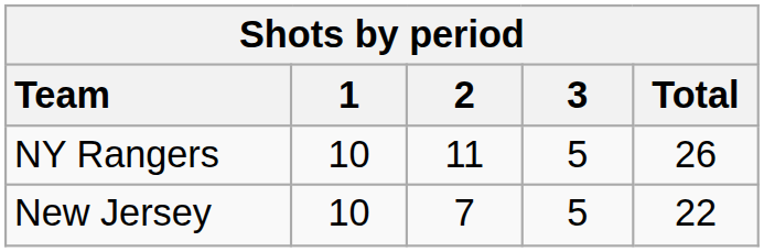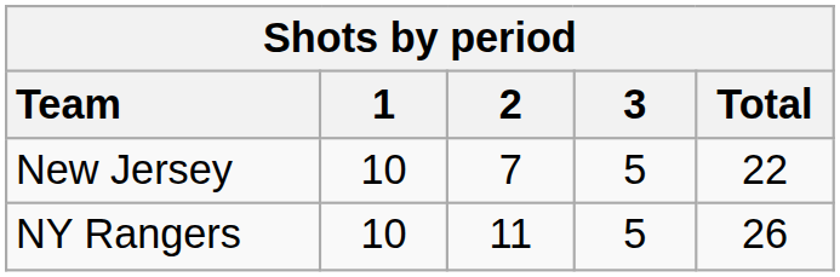rows swapped: NY Rangers <-> New Jersey
